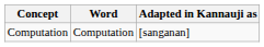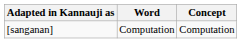columns swapped: Concept <-> Adapted in Kannauji as
